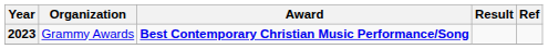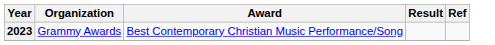2023 | Award: bold -> normal
